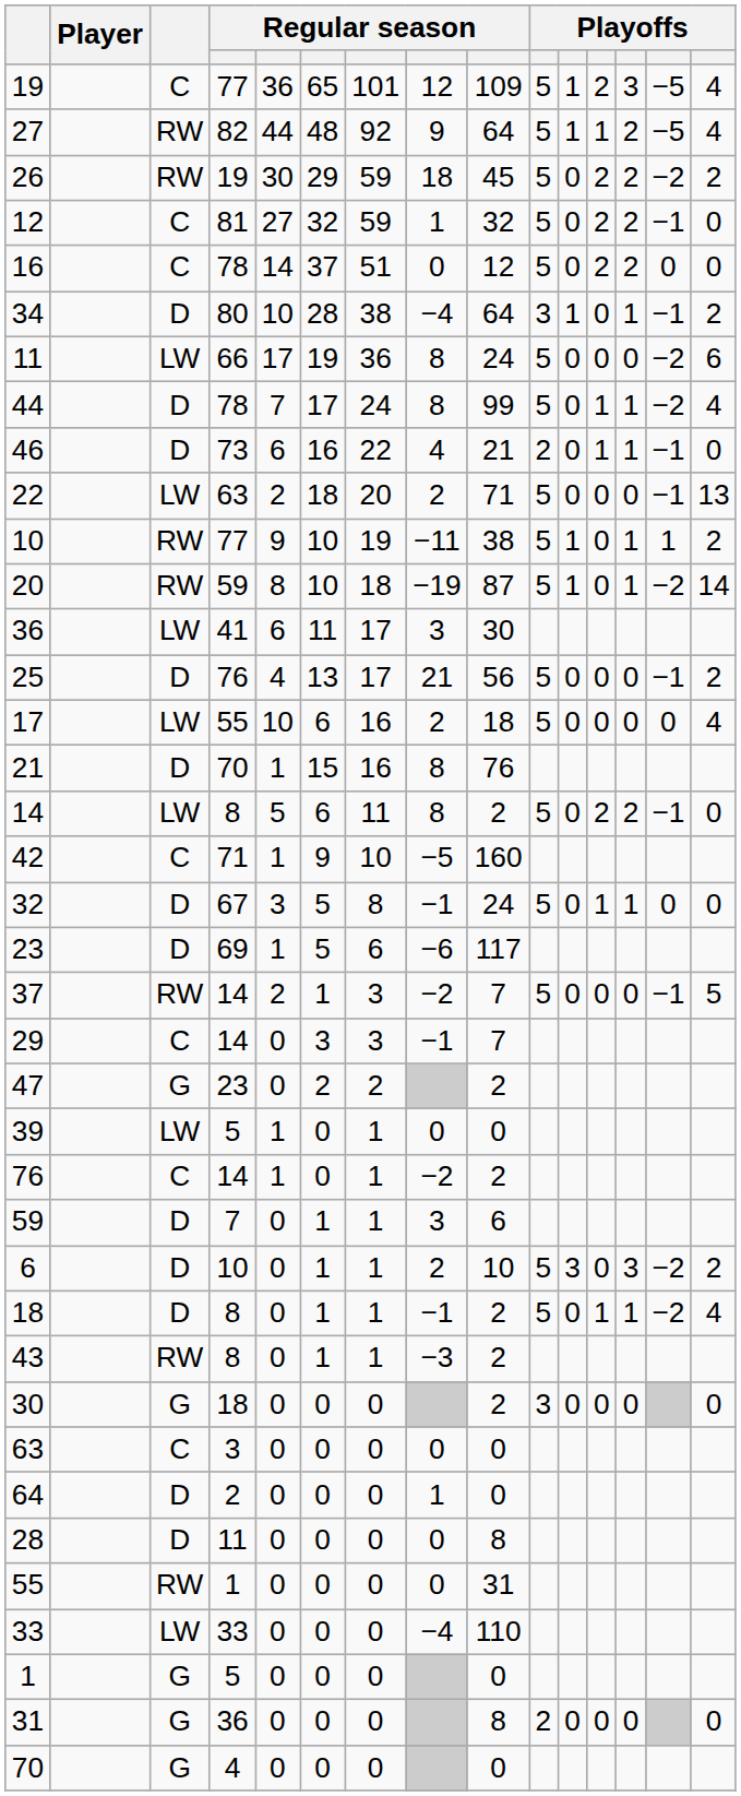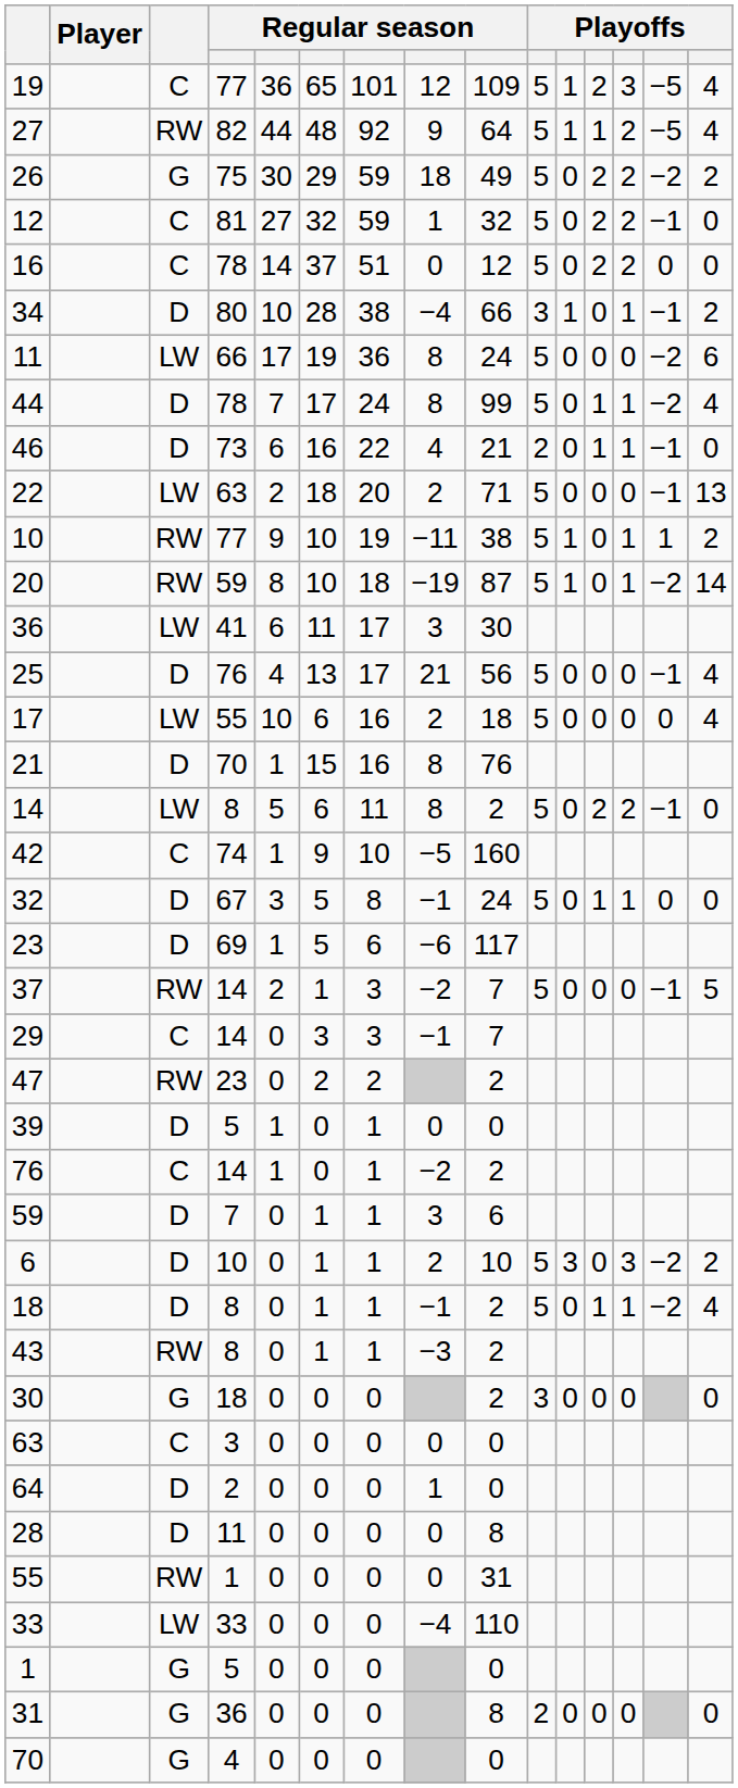26 | column 3: RW -> G
26 | column 4: 19 -> 75
26 | column 9: 45 -> 49
34 | column 9: 64 -> 66
25 | column 15: 2 -> 4
42 | column 4: 71 -> 74
47 | column 3: G -> RW
39 | column 3: LW -> D
